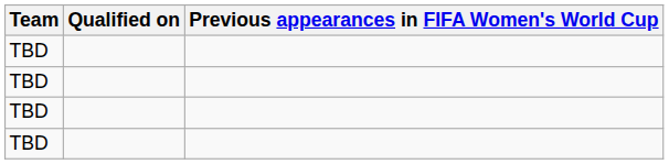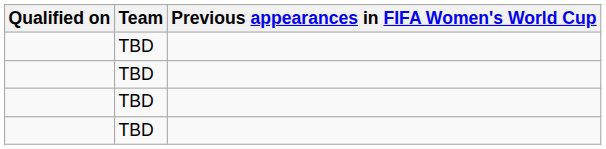columns swapped: Team <-> Qualified on
